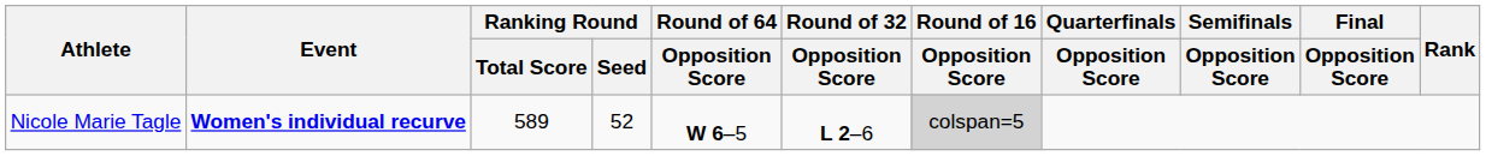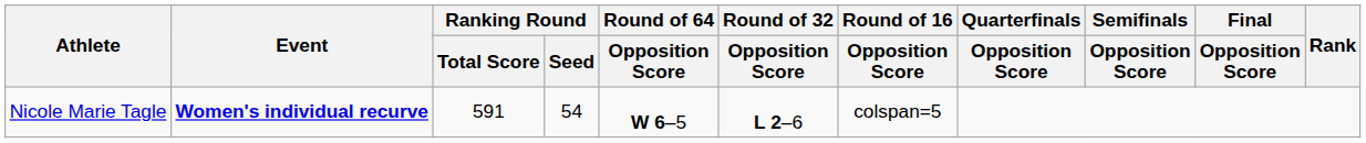Nicole Marie Tagle | Ranking Round / Total Score: 589 -> 591
Nicole Marie Tagle | Ranking Round / Seed: 52 -> 54
Nicole Marie Tagle | Round of 16 / Opposition Score: lightgrey background -> no background
